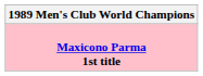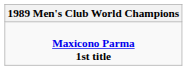row 2 | column 1: pink background -> no background
